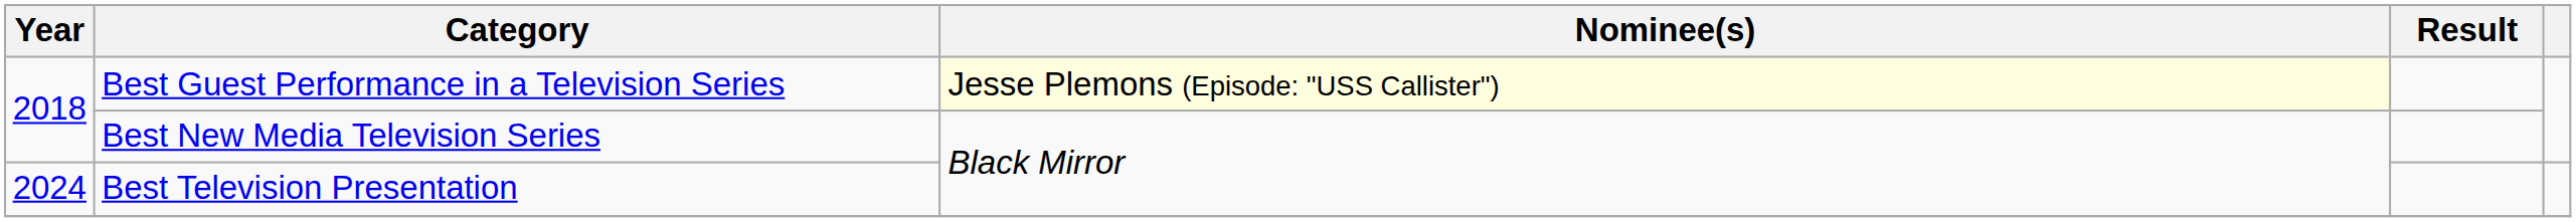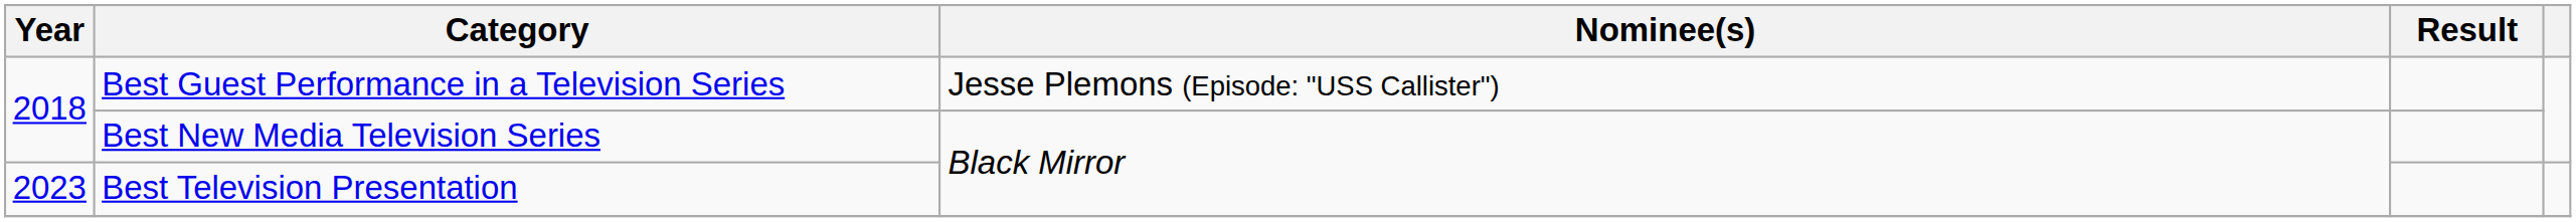Best Guest Performance in a Television Series | Nominee(s): lightyellow background -> no background
Best Television Presentation | Year: 2024 -> 2023
